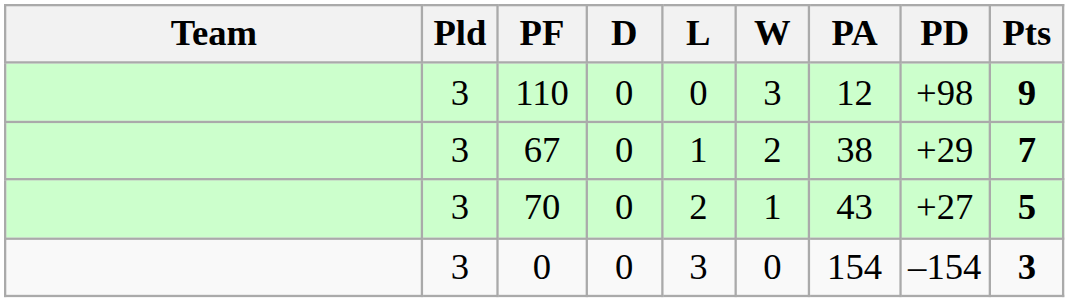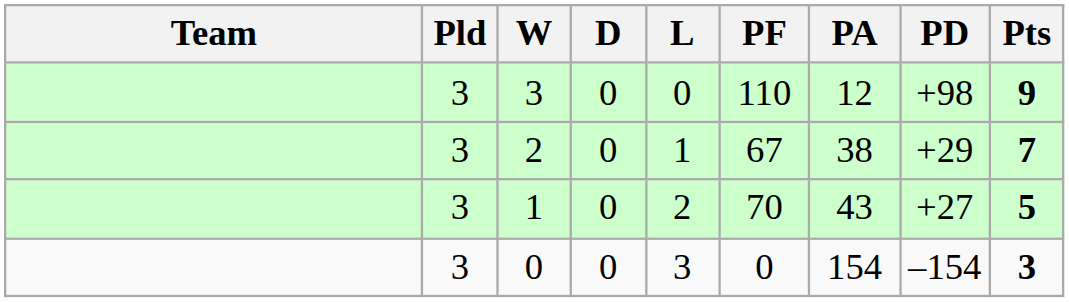columns swapped: W <-> PF
